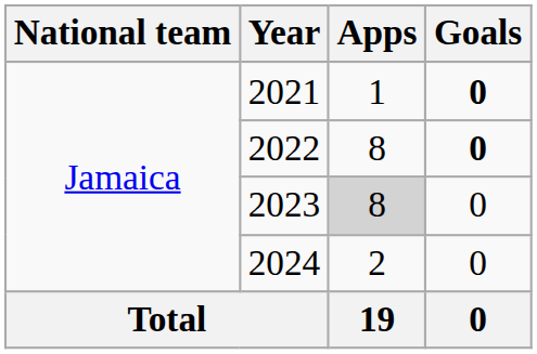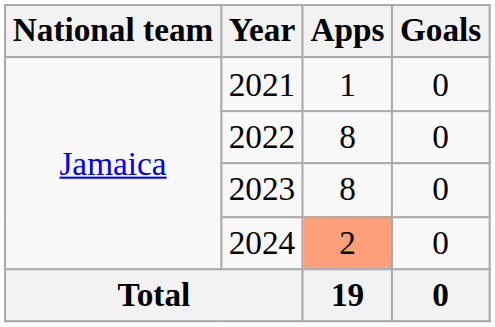2021 | Goals: bold -> normal
2022 | Goals: bold -> normal
2023 | Apps: lightgrey background -> no background
2024 | Apps: no background -> lightsalmon background
